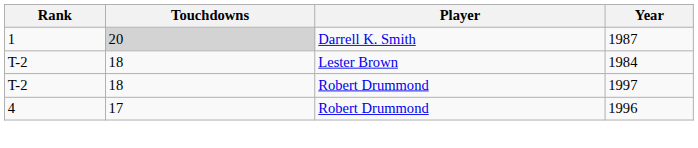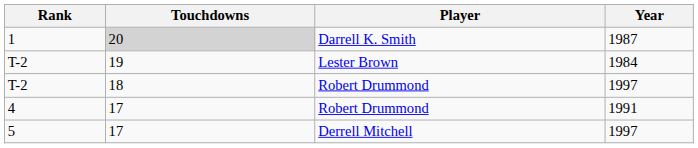T-2 / Lester Brown | Touchdowns: 18 -> 19
4 | Year: 1996 -> 1991
+ row: 5 | 17 | Derrell Mitchell | 1997
